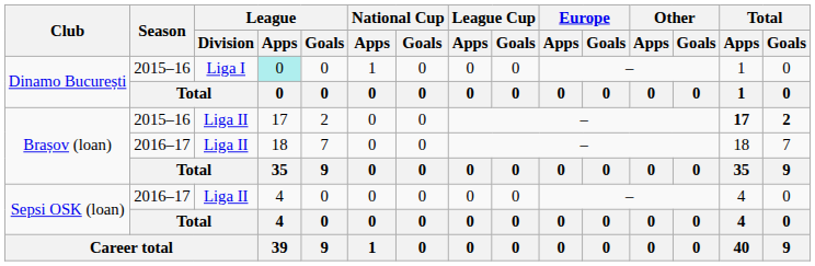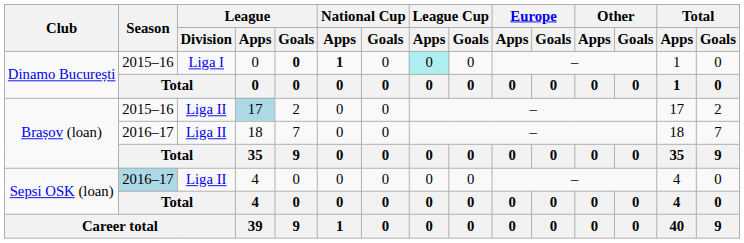row 3 | League / Apps: paleturquoise background -> no background
row 3 | League / Goals: normal -> bold
row 3 | National Cup / Apps: normal -> bold
row 3 | League Cup / Apps: no background -> paleturquoise background
row 5 | League / Apps: no background -> lightblue background
row 5 | Total / Apps: bold -> normal
row 5 | Total / Goals: bold -> normal
row 8 | Season: no background -> lightblue background
